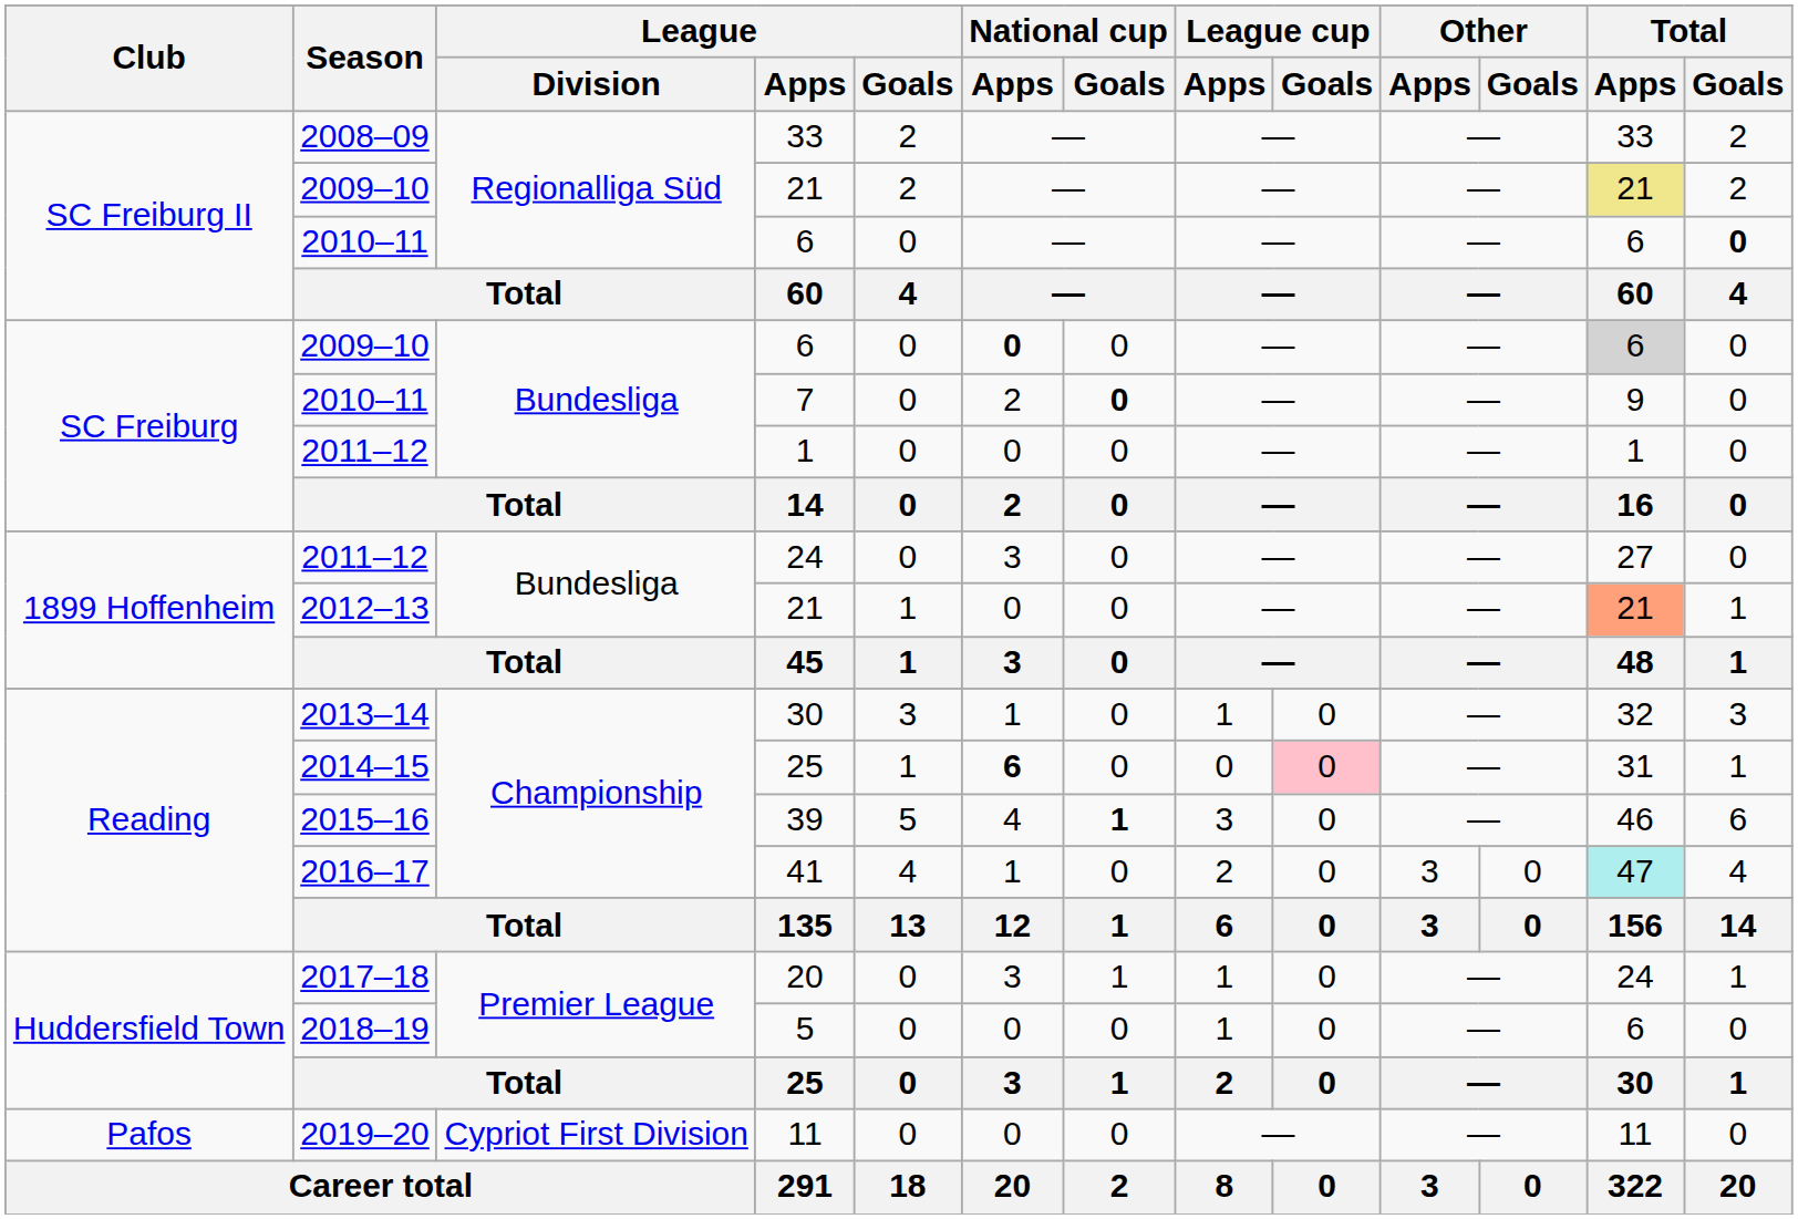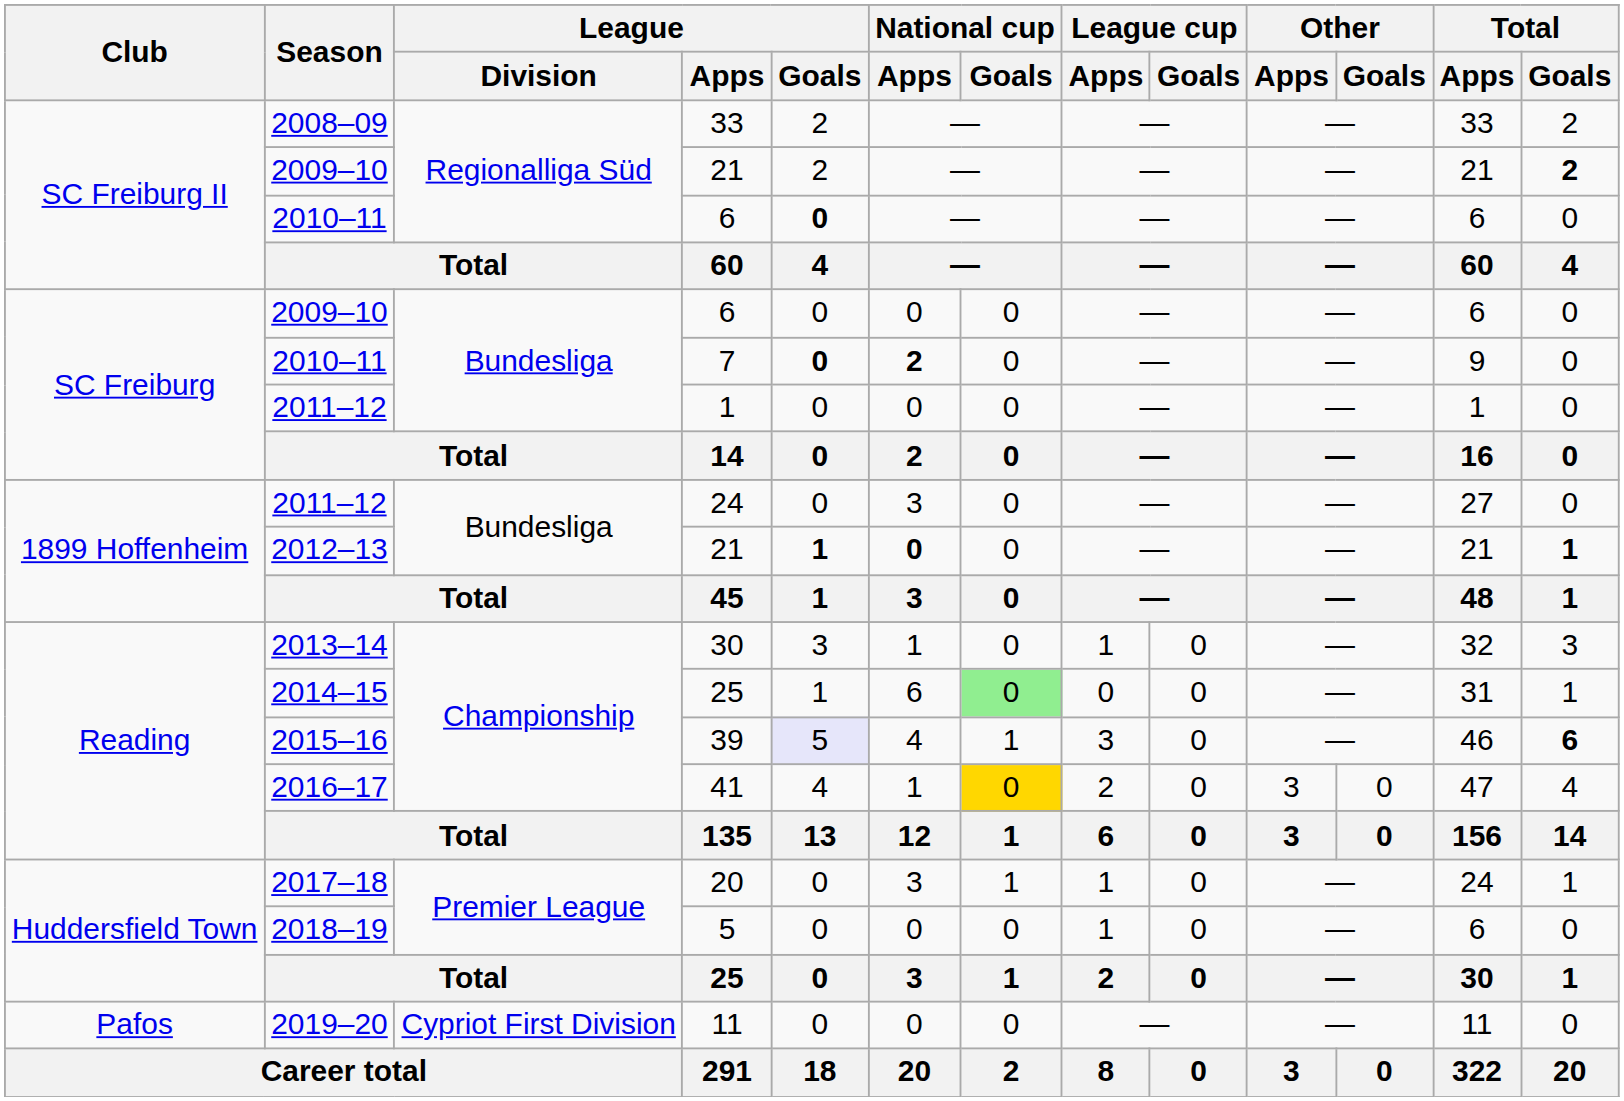2009–10 / 21 | Total / Apps: khaki background -> no background
2009–10 / 21 | Total / Goals: normal -> bold
2010–11 / 6 | League / Goals: normal -> bold
2010–11 / 6 | Total / Goals: bold -> normal
2009–10 / 6 | National cup / Apps: bold -> normal
2009–10 / 6 | Total / Apps: lightgrey background -> no background
7 | League / Goals: normal -> bold
7 | National cup / Apps: normal -> bold
7 | National cup / Goals: bold -> normal
2012–13 / 21 | League / Goals: normal -> bold
2012–13 / 21 | National cup / Apps: normal -> bold
2012–13 / 21 | Total / Apps: lightsalmon background -> no background
2012–13 / 21 | Total / Goals: normal -> bold
2014–15 / 25 | National cup / Apps: bold -> normal
2014–15 / 25 | National cup / Goals: no background -> lightgreen background
2014–15 / 25 | League cup / Goals: pink background -> no background
39 | League / Goals: no background -> lavender background
39 | National cup / Goals: bold -> normal
39 | Total / Goals: normal -> bold
41 | National cup / Goals: no background -> gold background
41 | Total / Apps: paleturquoise background -> no background
